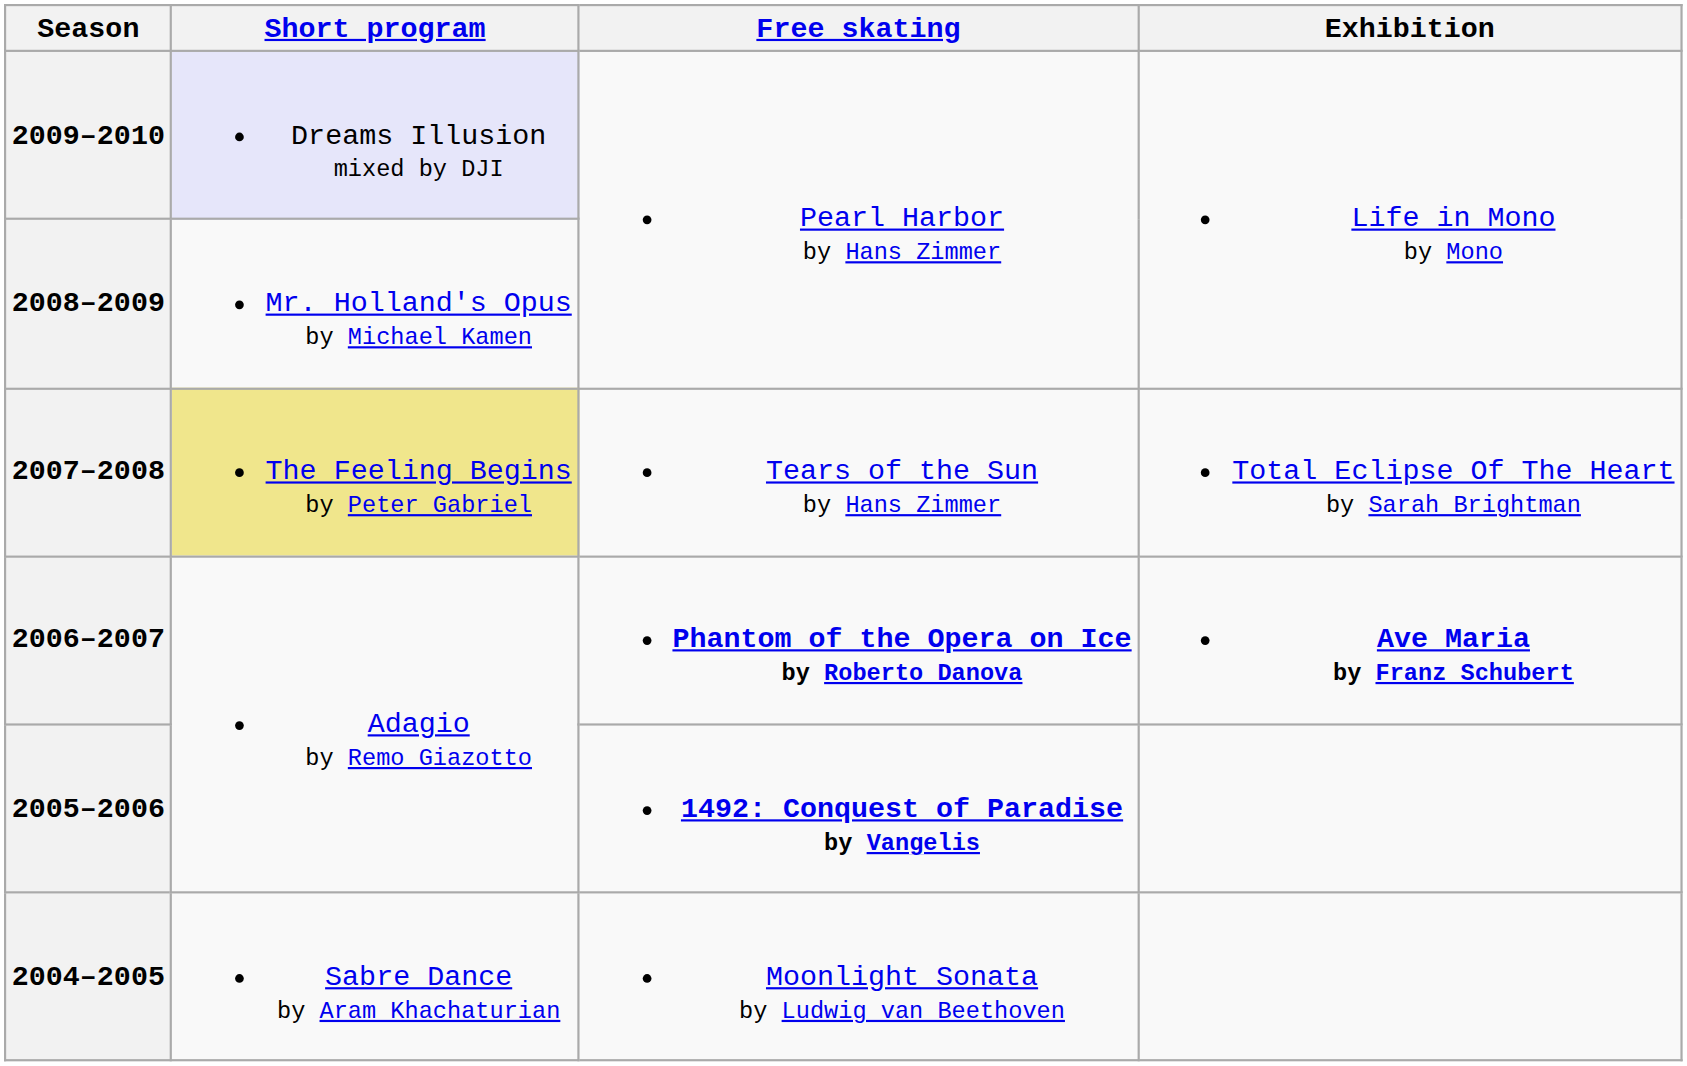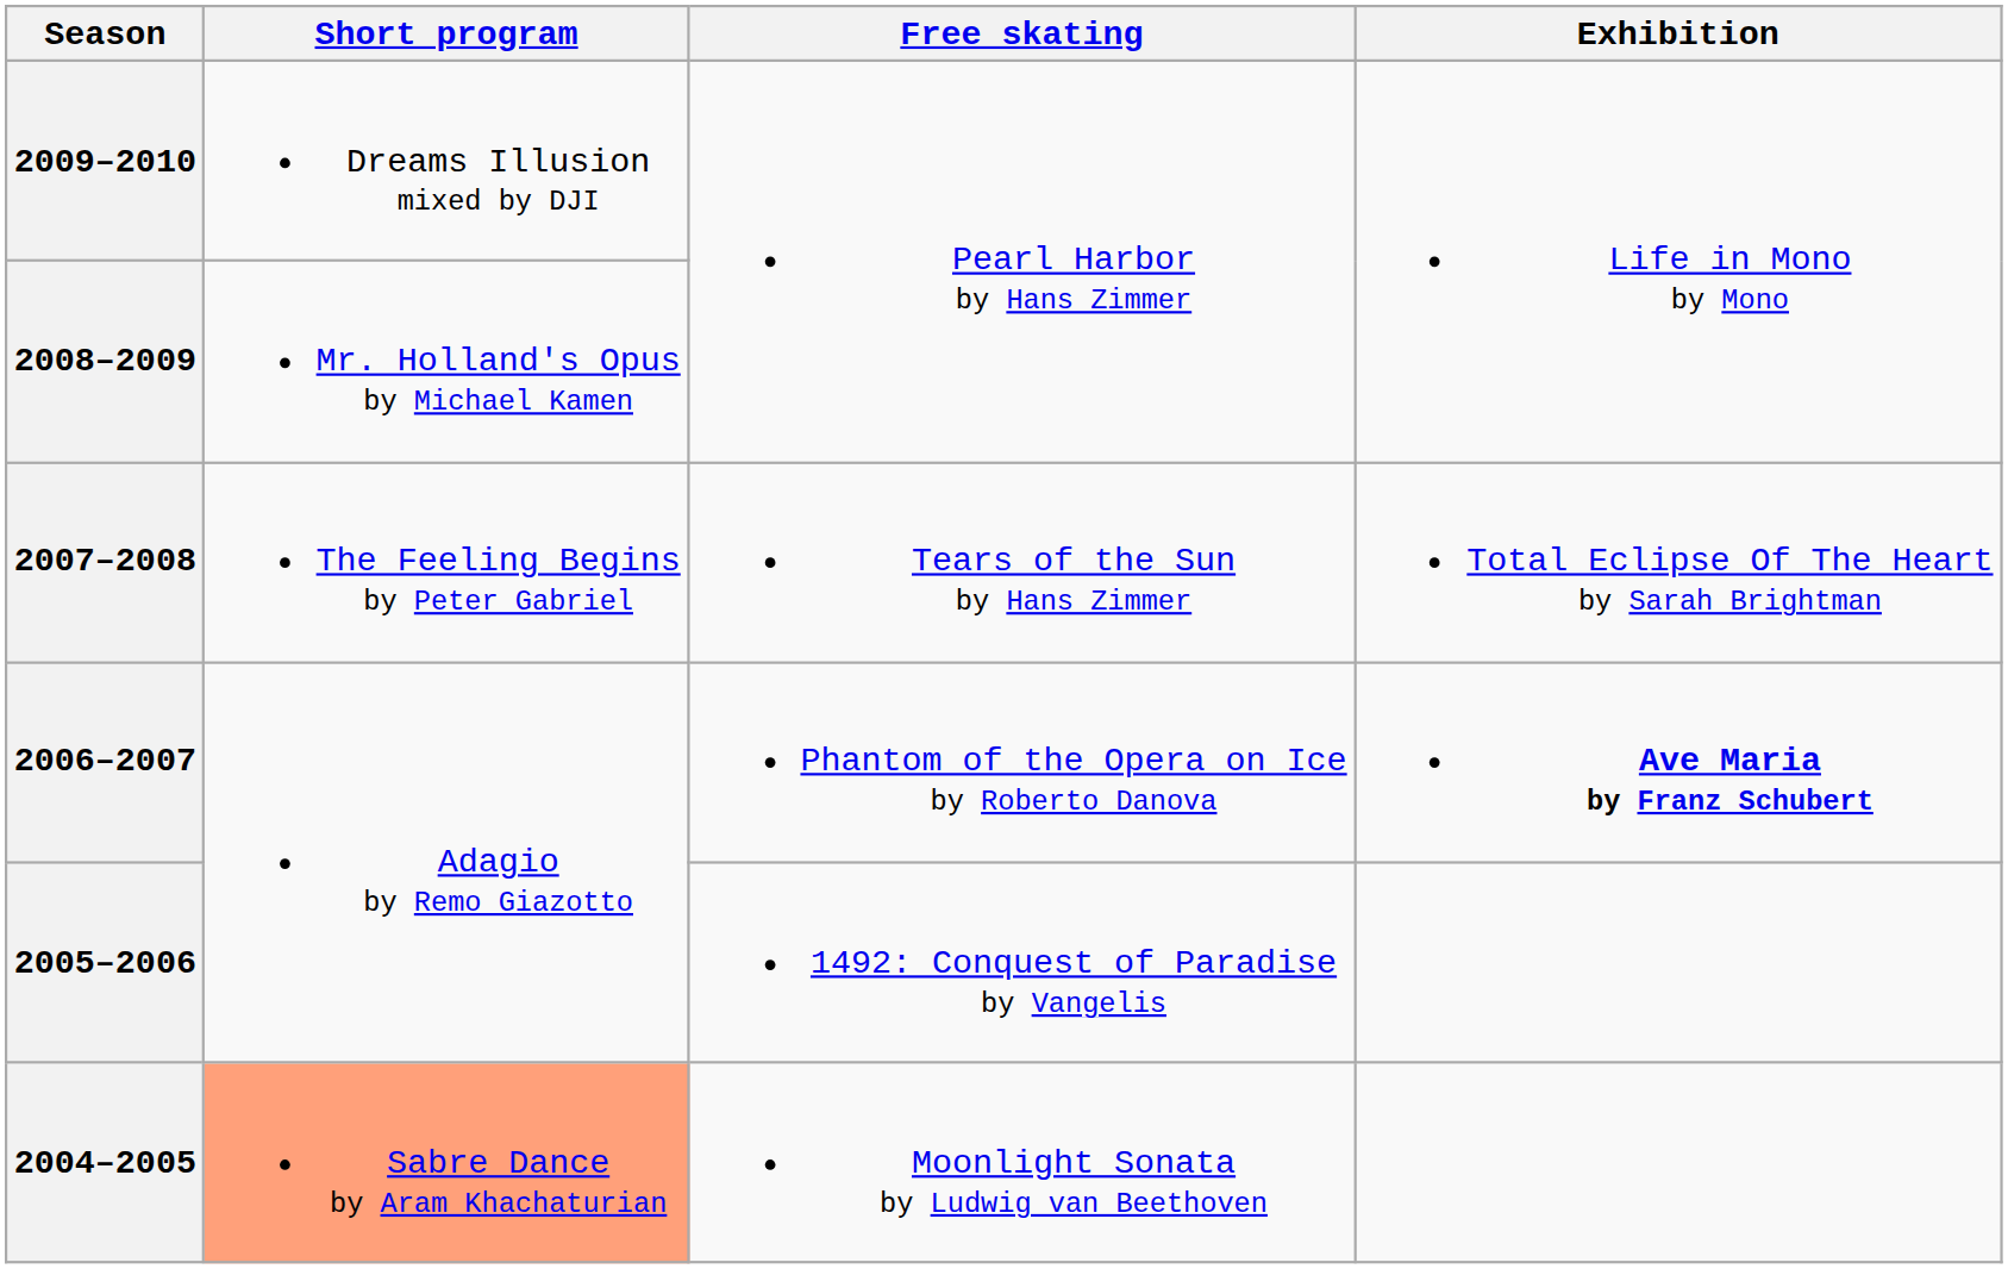2009–2010 | Short program: lavender background -> no background
2007–2008 | Short program: khaki background -> no background
2006–2007 | Free skating: bold -> normal
2005–2006 | Free skating: bold -> normal
2004–2005 | Short program: no background -> lightsalmon background
